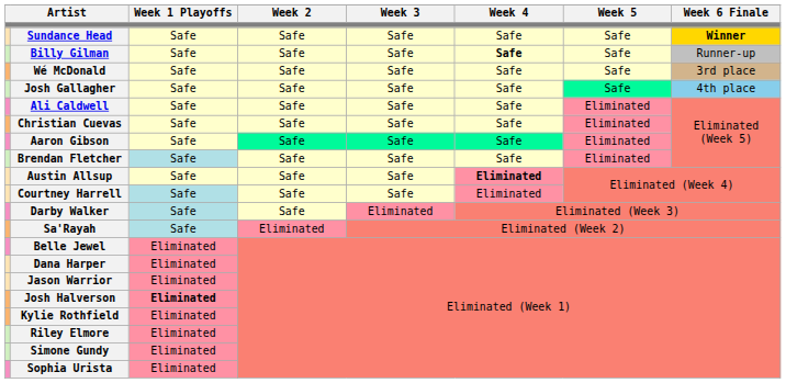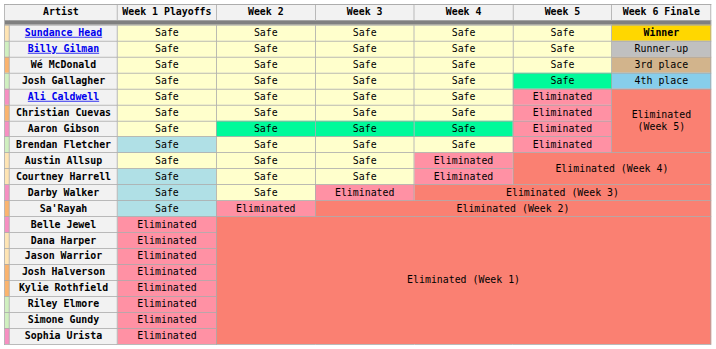Billy Gilman | Week 4: bold -> normal
Austin Allsup | Week 4: bold -> normal
Josh Halverson | Week 1 Playoffs: bold -> normal
